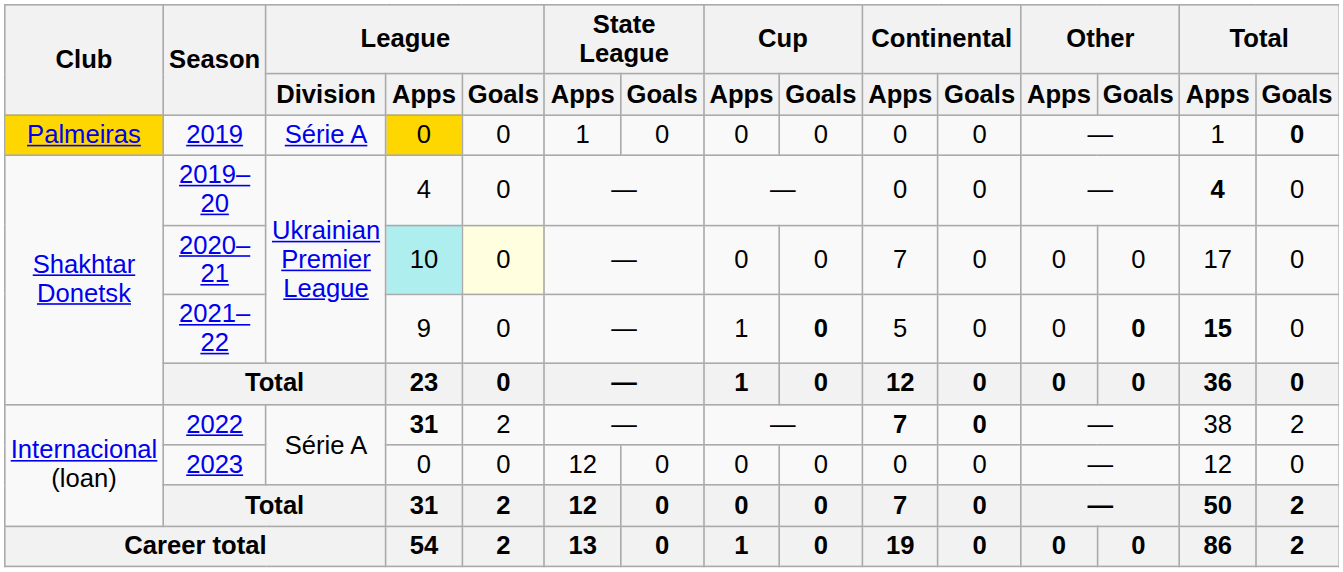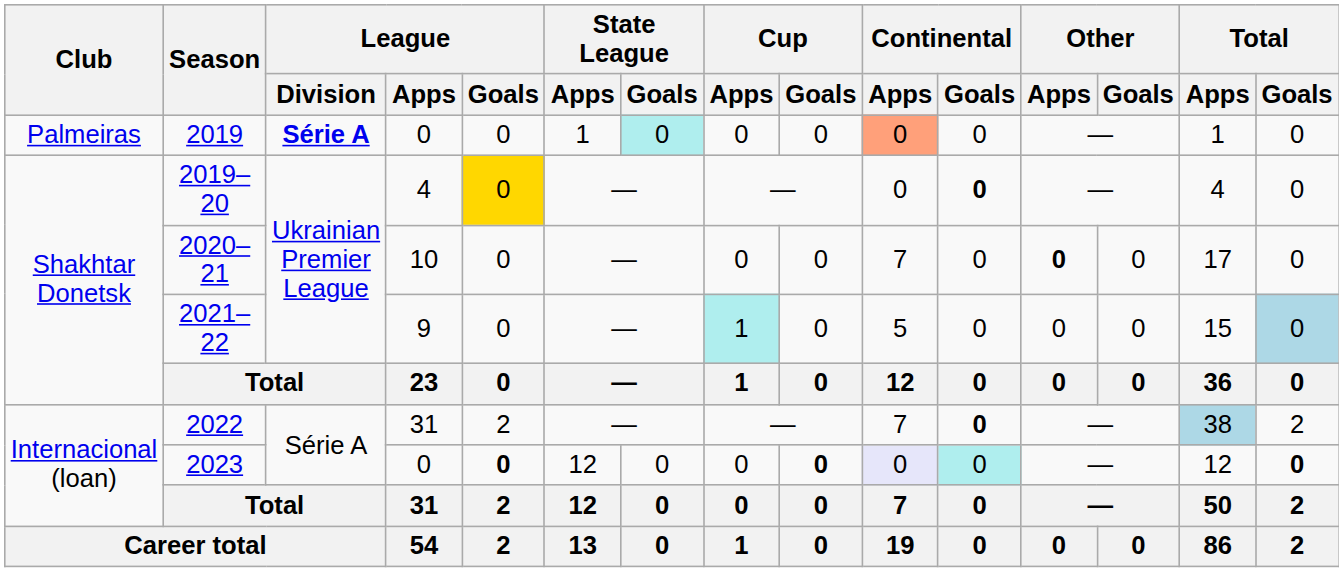2019 | Club: gold background -> no background
2019 | League / Division: normal -> bold
2019 | League / Apps: gold background -> no background
2019 | State League / Goals: no background -> paleturquoise background
2019 | Continental / Apps: no background -> lightsalmon background
2019 | Total / Goals: bold -> normal
2019–20 | League / Goals: no background -> gold background
2019–20 | Continental / Goals: normal -> bold
2019–20 | Total / Apps: bold -> normal
2020–21 | League / Apps: paleturquoise background -> no background
2020–21 | League / Goals: lightyellow background -> no background
2020–21 | Other / Apps: normal -> bold
2021–22 | Cup / Apps: no background -> paleturquoise background
2021–22 | Cup / Goals: bold -> normal
2021–22 | Other / Goals: bold -> normal
2021–22 | Total / Apps: bold -> normal
2021–22 | Total / Goals: no background -> lightblue background
2022 | League / Apps: bold -> normal
2022 | Continental / Apps: bold -> normal
2022 | Total / Apps: no background -> lightblue background
2023 | League / Goals: normal -> bold
2023 | Cup / Goals: normal -> bold
2023 | Continental / Apps: no background -> lavender background
2023 | Continental / Goals: no background -> paleturquoise background
2023 | Total / Goals: normal -> bold
